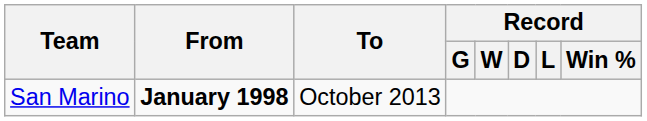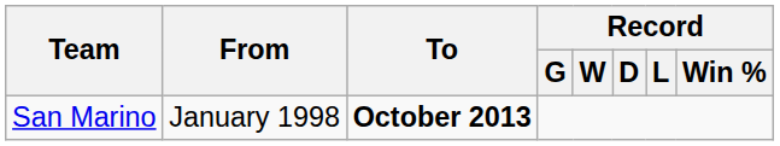San Marino | From: bold -> normal
San Marino | To: normal -> bold
